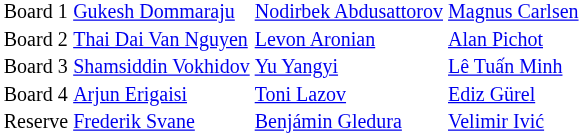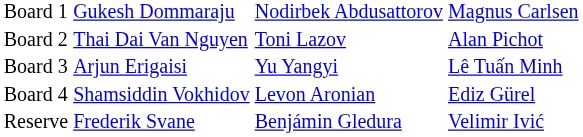Board 2 | column 3: Levon Aronian -> Toni Lazov
Board 3 | column 2: Shamsiddin Vokhidov -> Arjun Erigaisi
Board 4 | column 2: Arjun Erigaisi -> Shamsiddin Vokhidov
Board 4 | column 3: Toni Lazov -> Levon Aronian
